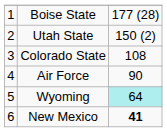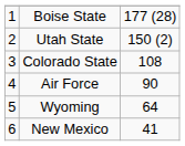Wyoming | column 3: paleturquoise background -> no background
New Mexico | column 3: bold -> normal
